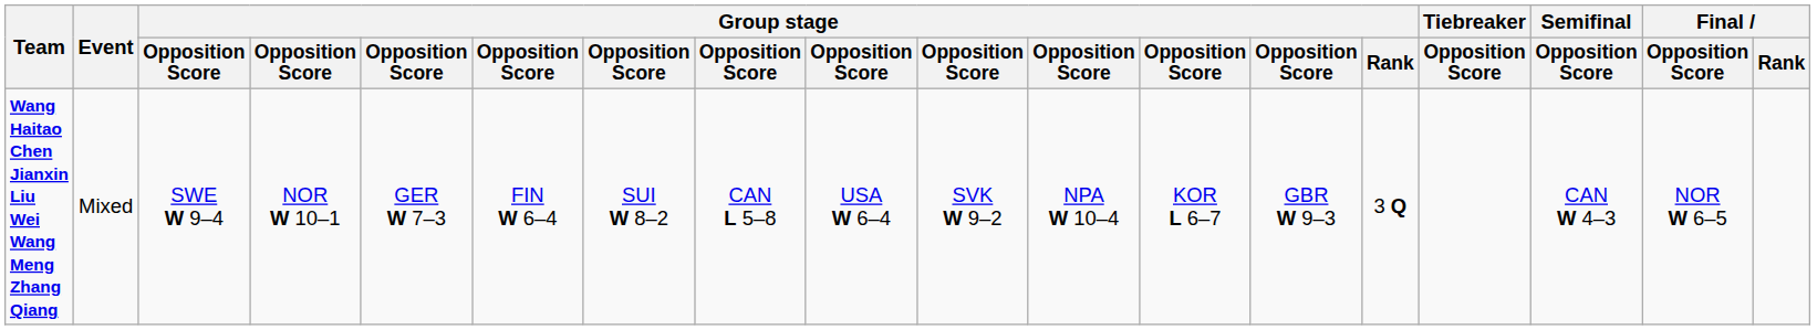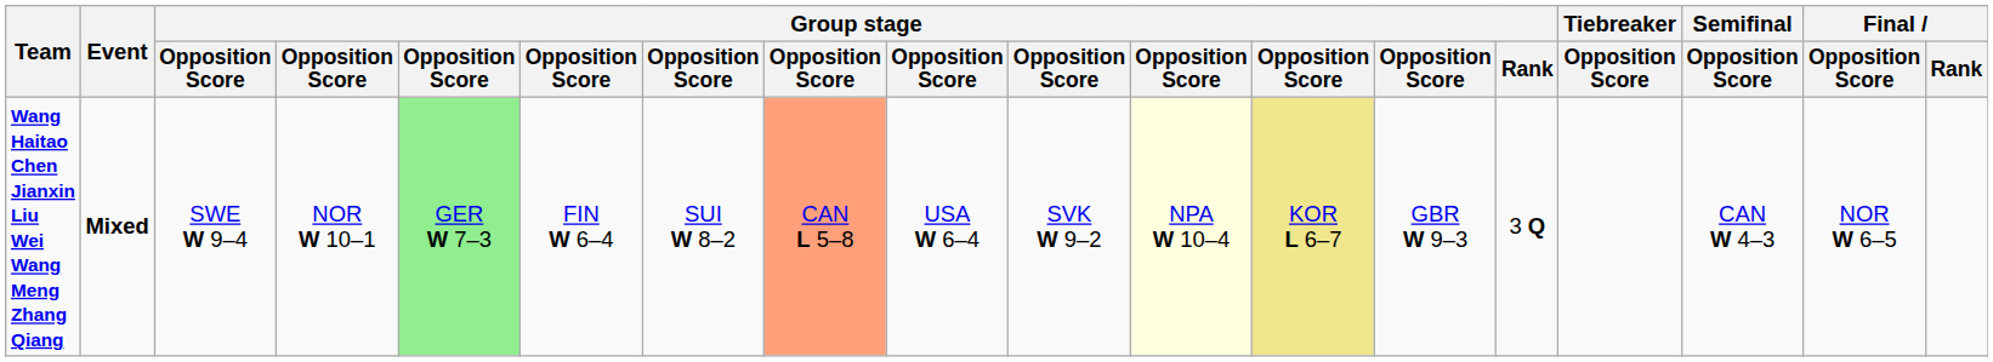Wang Haitao Chen Jianxin Liu Wei Wang Meng Zhang Qiang | Event: normal -> bold
Wang Haitao Chen Jianxin Liu Wei Wang Meng Zhang Qiang | column 5: no background -> lightgreen background
Wang Haitao Chen Jianxin Liu Wei Wang Meng Zhang Qiang | column 8: no background -> lightsalmon background
Wang Haitao Chen Jianxin Liu Wei Wang Meng Zhang Qiang | column 11: no background -> lightyellow background
Wang Haitao Chen Jianxin Liu Wei Wang Meng Zhang Qiang | column 12: no background -> khaki background
